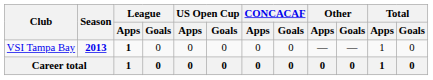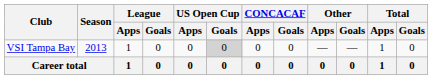VSI Tampa Bay | Season: bold -> normal
VSI Tampa Bay | League / Apps: bold -> normal
VSI Tampa Bay | US Open Cup / Goals: no background -> lightgrey background
